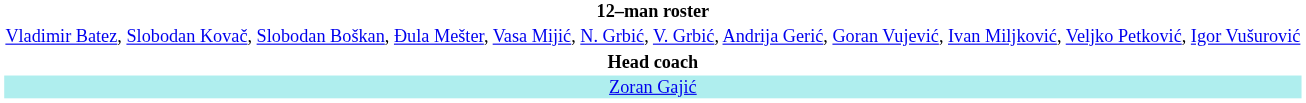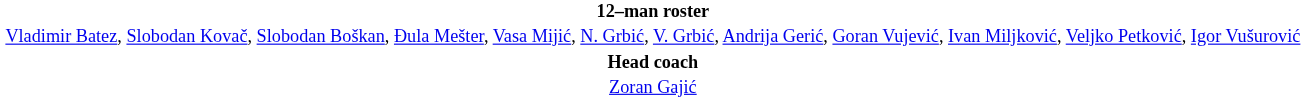row 4 | column 1: paleturquoise background -> no background
